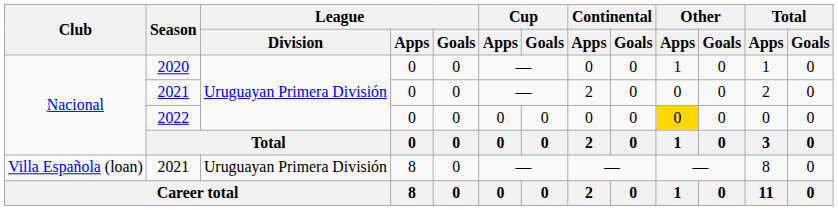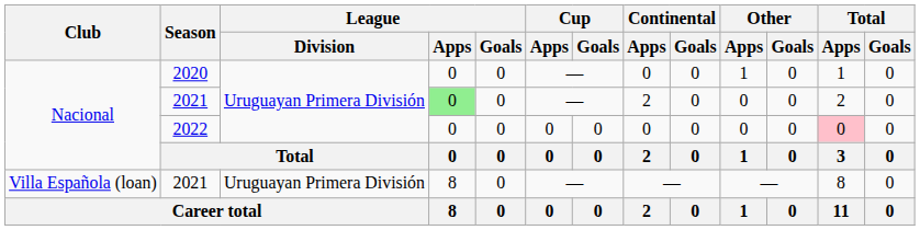Nacional / 2021 | League / Apps: no background -> lightgreen background
2022 | Other / Apps: gold background -> no background
2022 | Total / Apps: no background -> pink background
